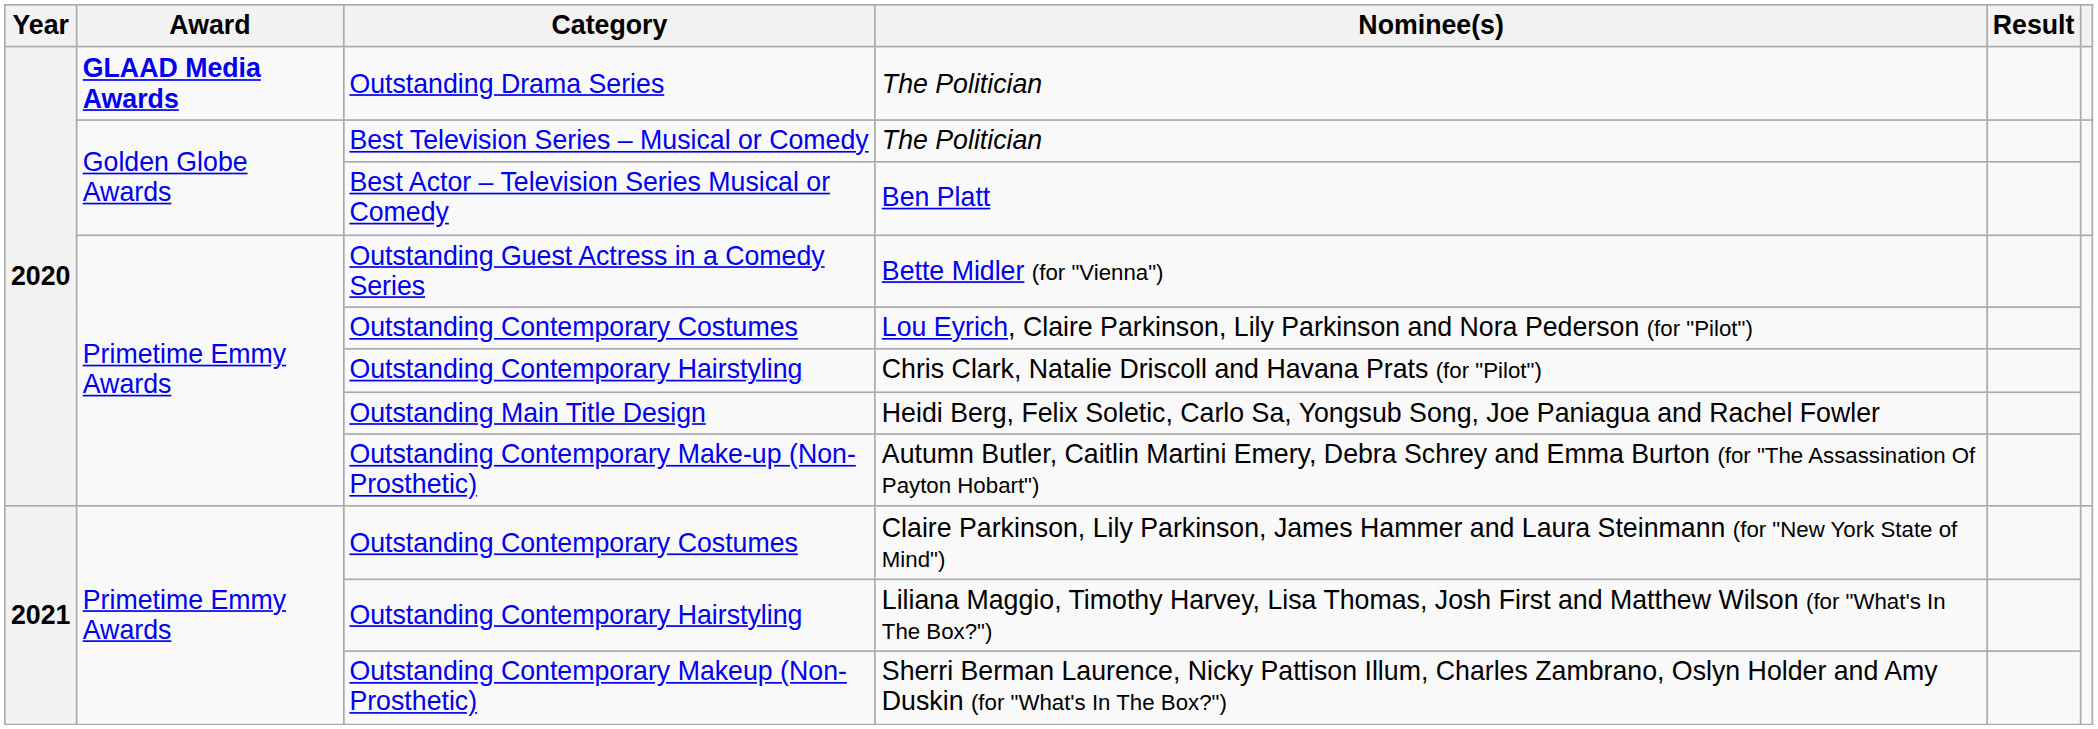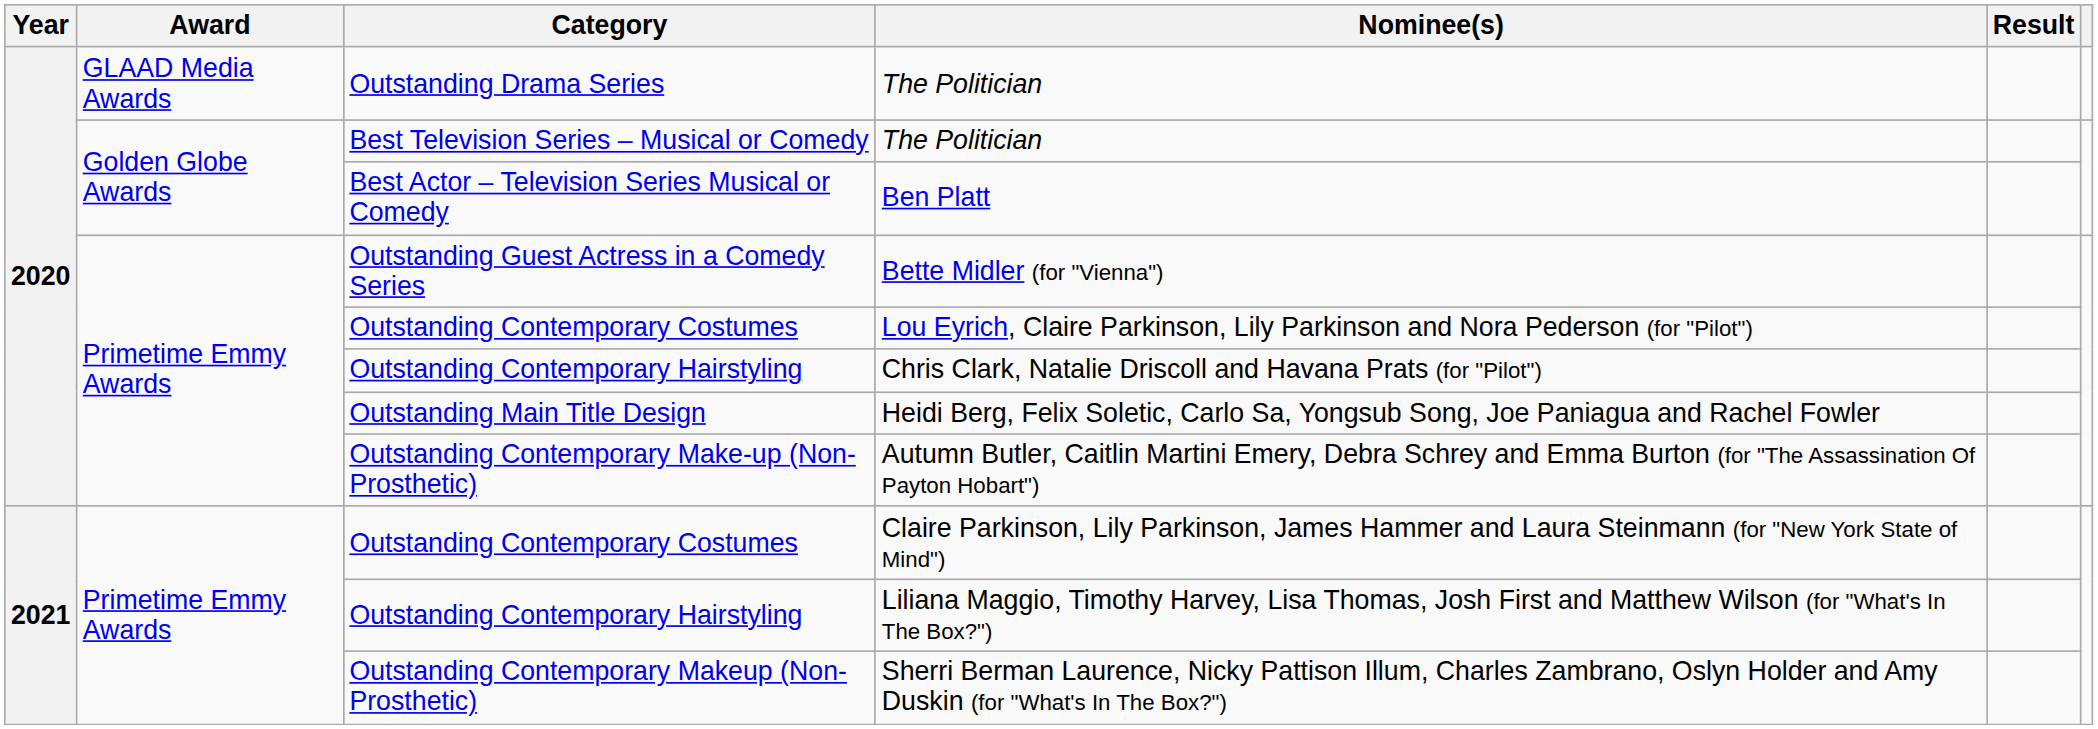Outstanding Drama Series / The Politician | Award: bold -> normal
